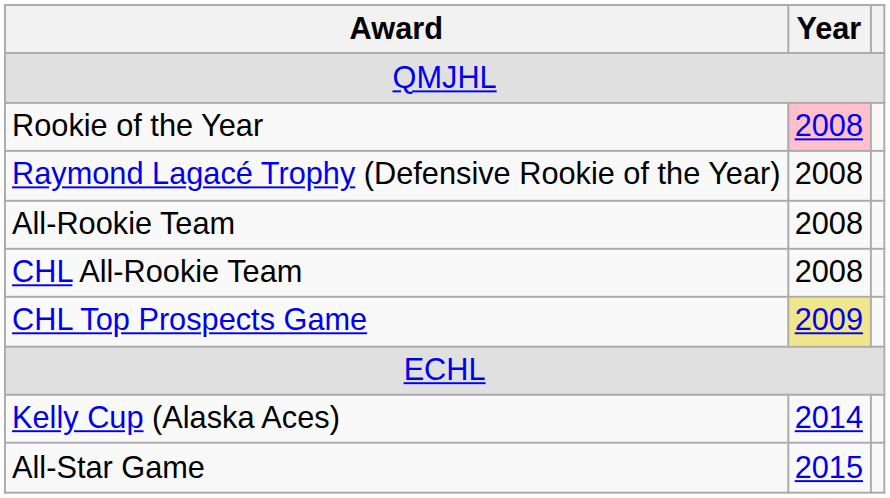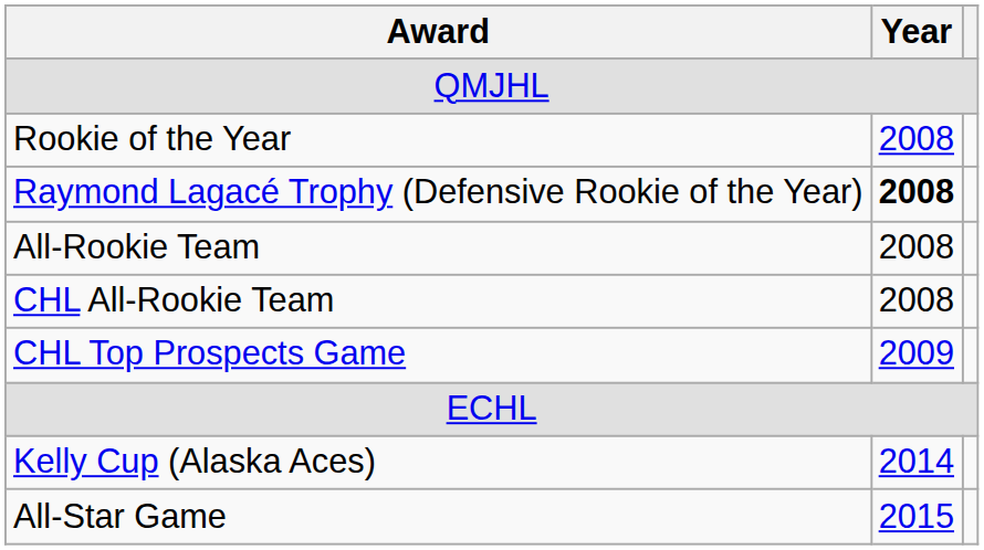Rookie of the Year | Year: pink background -> no background
Raymond Lagacé Trophy (Defensive Rookie of the Year) | Year: normal -> bold
CHL Top Prospects Game | Year: khaki background -> no background
